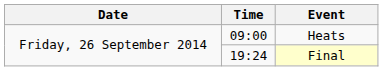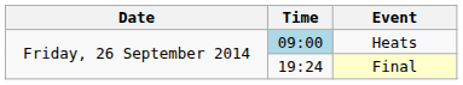Heats | Time: no background -> lightblue background
